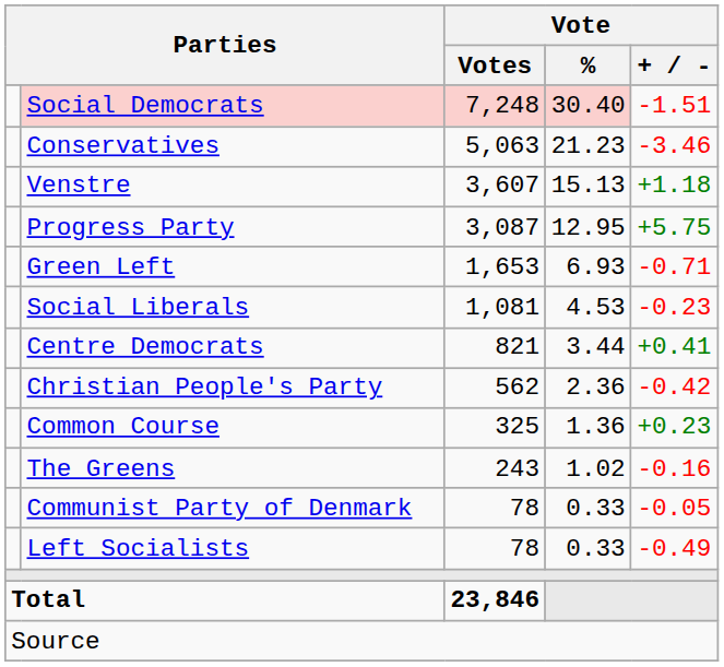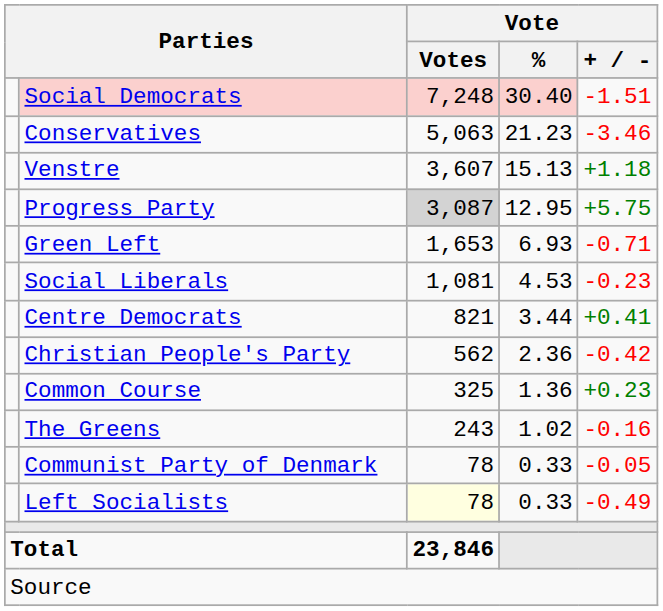Progress Party | Vote / Votes: no background -> lightgrey background
Left Socialists | Vote / Votes: no background -> lightyellow background
